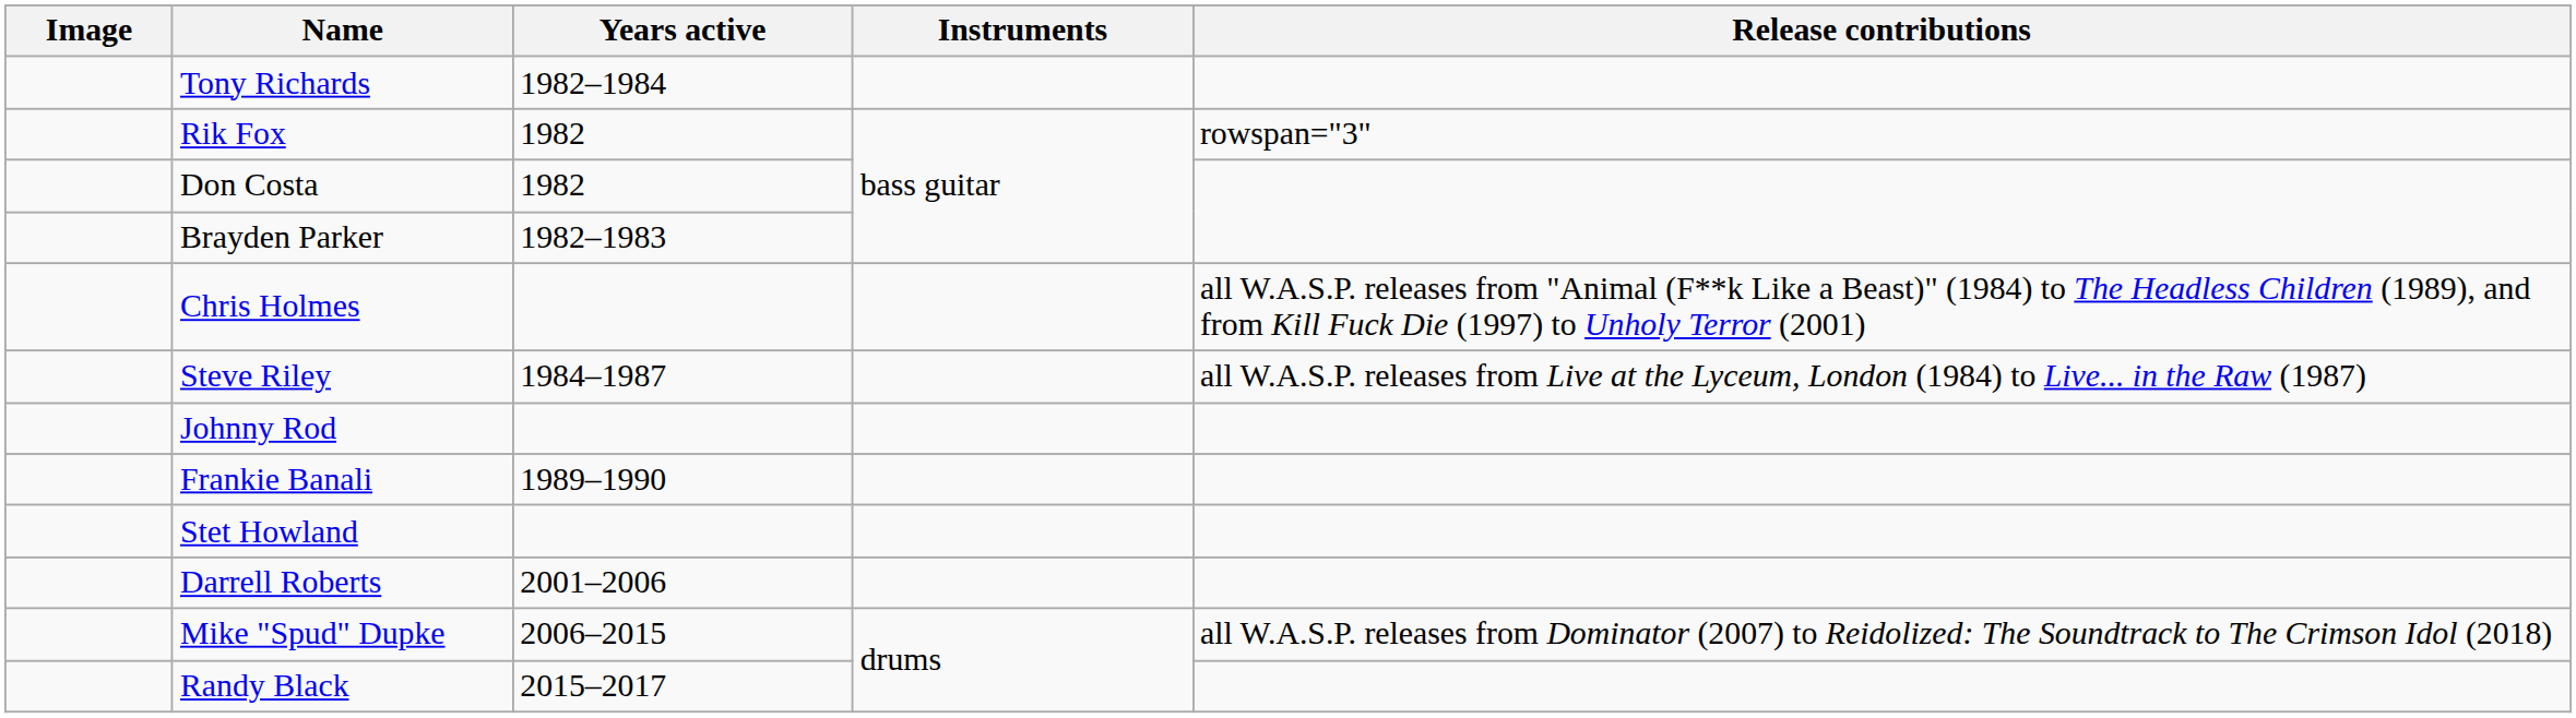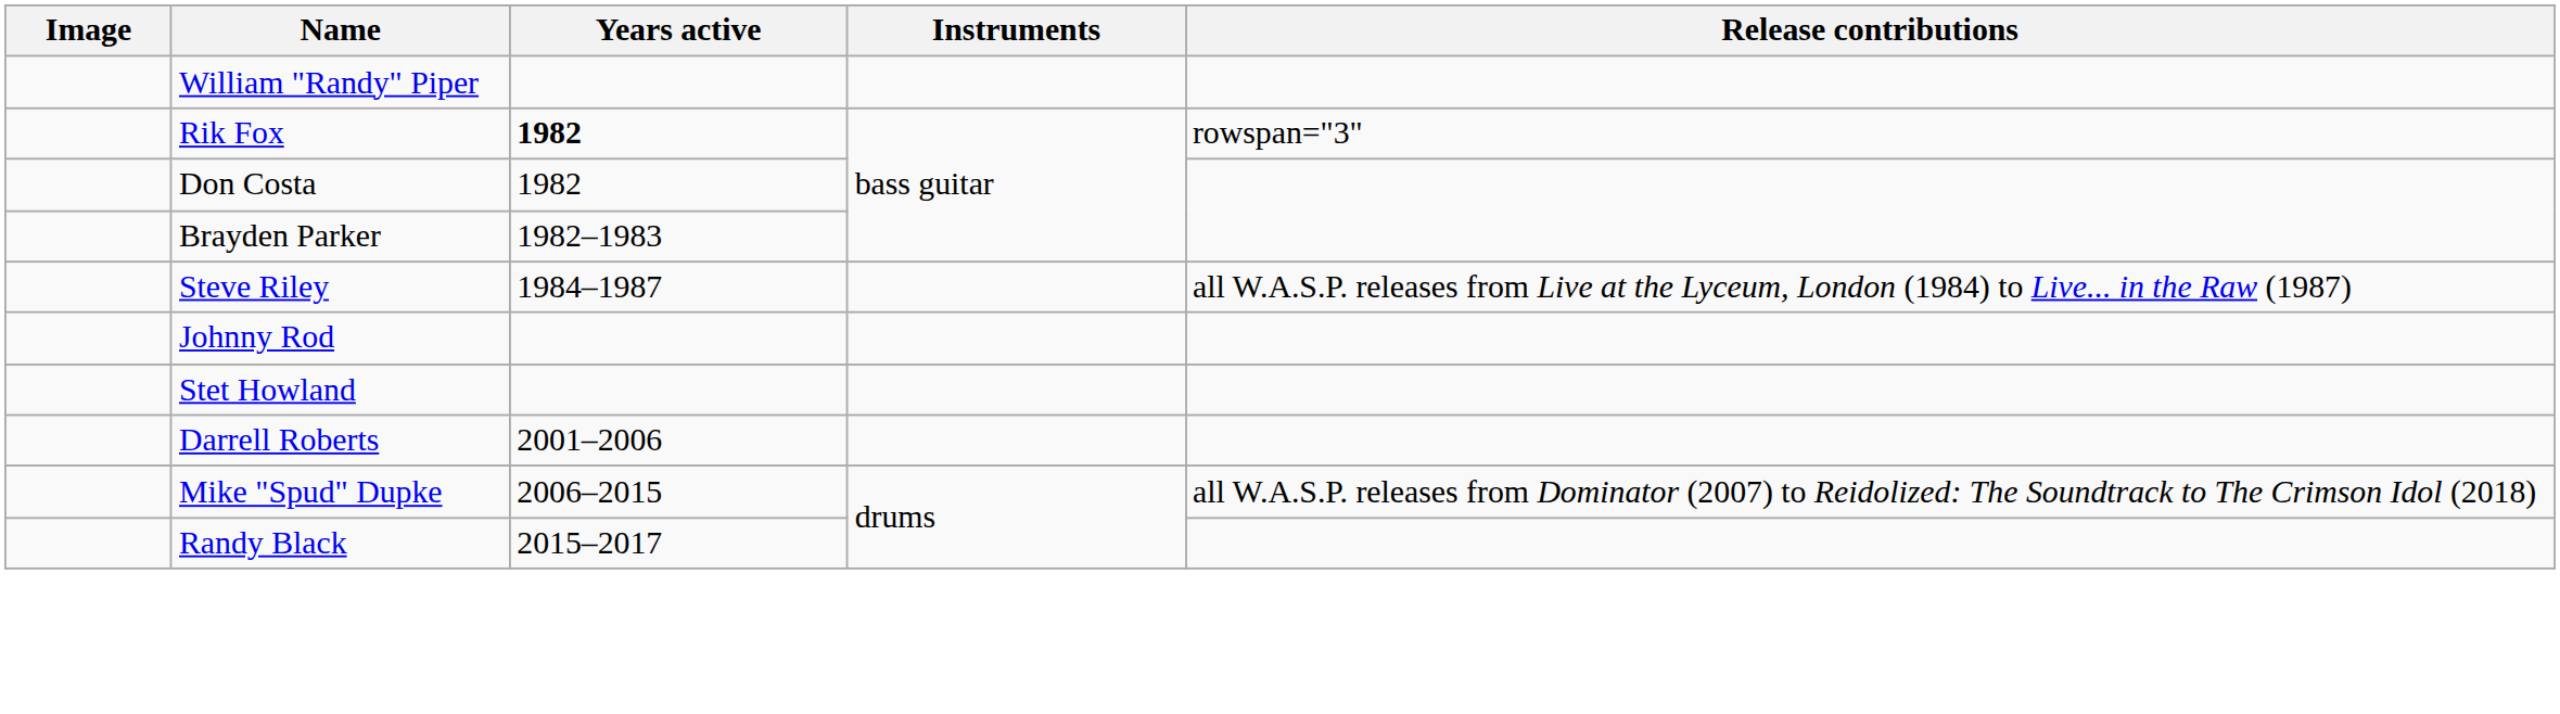- row: Tony Richards | 1982–1984
+ row: William "Randy" Piper
Rik Fox | Years active: normal -> bold
- row: Chris Holmes | all W.A.S.P. releases from "Animal (F**k Like a Beast)" (1984) to The Headless Children (1989), and from Kill Fuck Die (1997) to Unholy Terror (2001)
- row: Frankie Banali | 1989–1990
